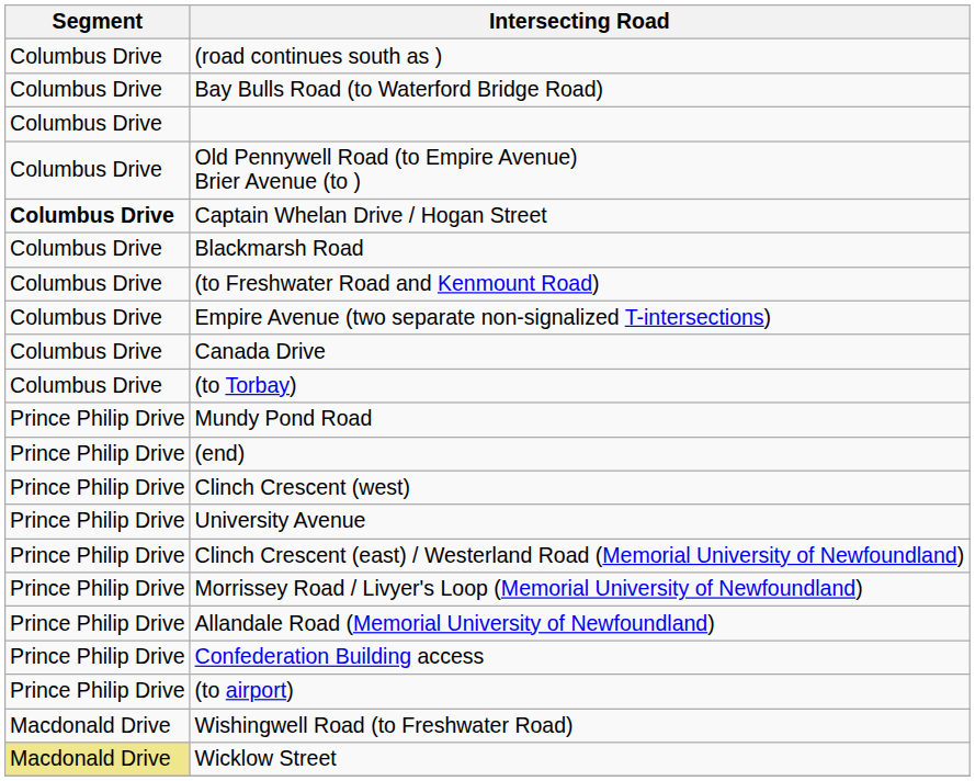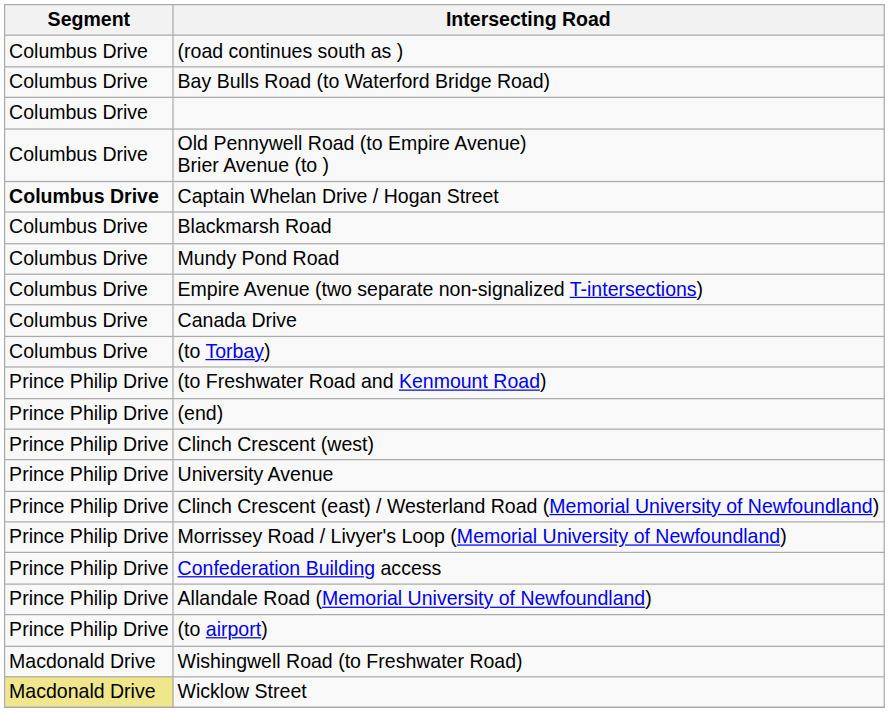row 8 | Intersecting Road: (to Freshwater Road and Kenmount Road) -> Mundy Pond Road
row 12 | Intersecting Road: Mundy Pond Road -> (to Freshwater Road and Kenmount Road)
row 18 | Intersecting Road: Allandale Road (Memorial University of Newfoundland) -> Confederation Building access
row 19 | Intersecting Road: Confederation Building access -> Allandale Road (Memorial University of Newfoundland)
